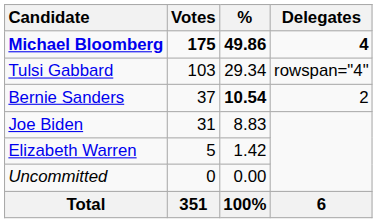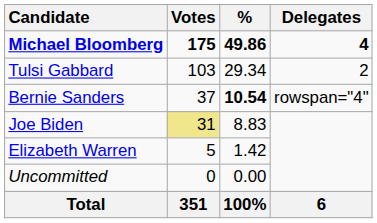Tulsi Gabbard | Delegates: rowspan="4" -> 2
Bernie Sanders | Delegates: 2 -> rowspan="4"
Joe Biden | Votes: no background -> khaki background
